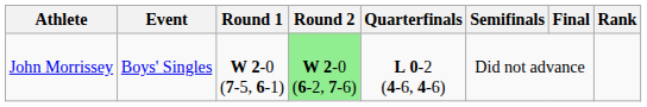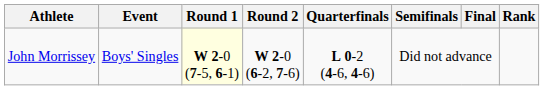John Morrissey | Round 1: no background -> lightyellow background
John Morrissey | Round 2: lightgreen background -> no background
